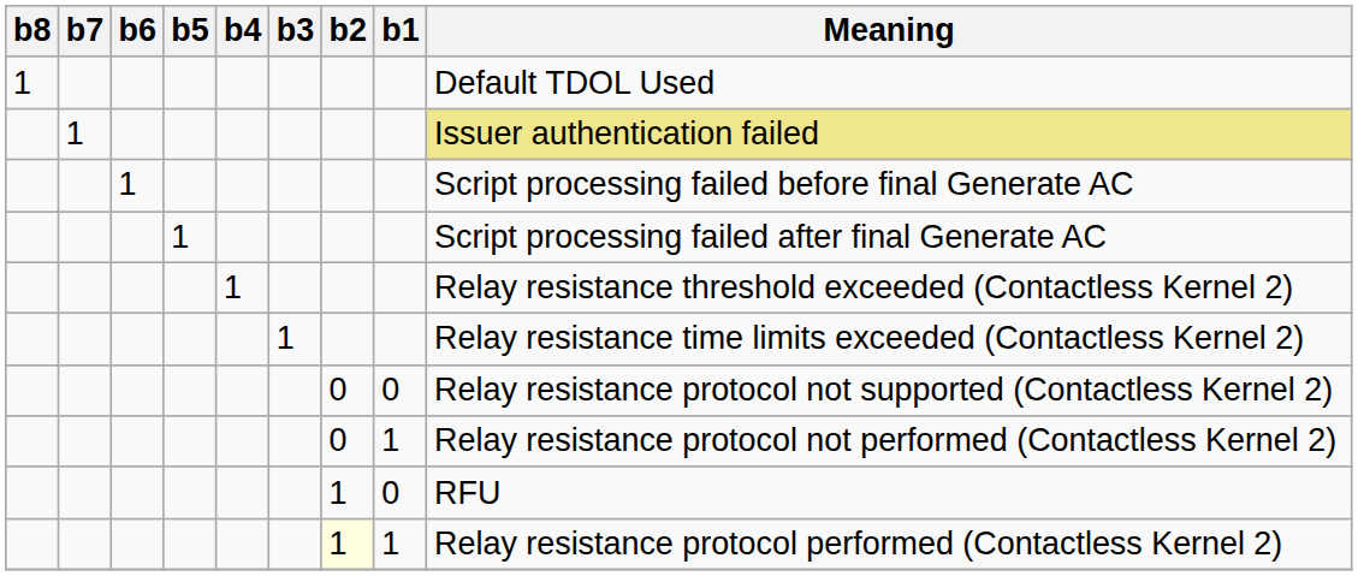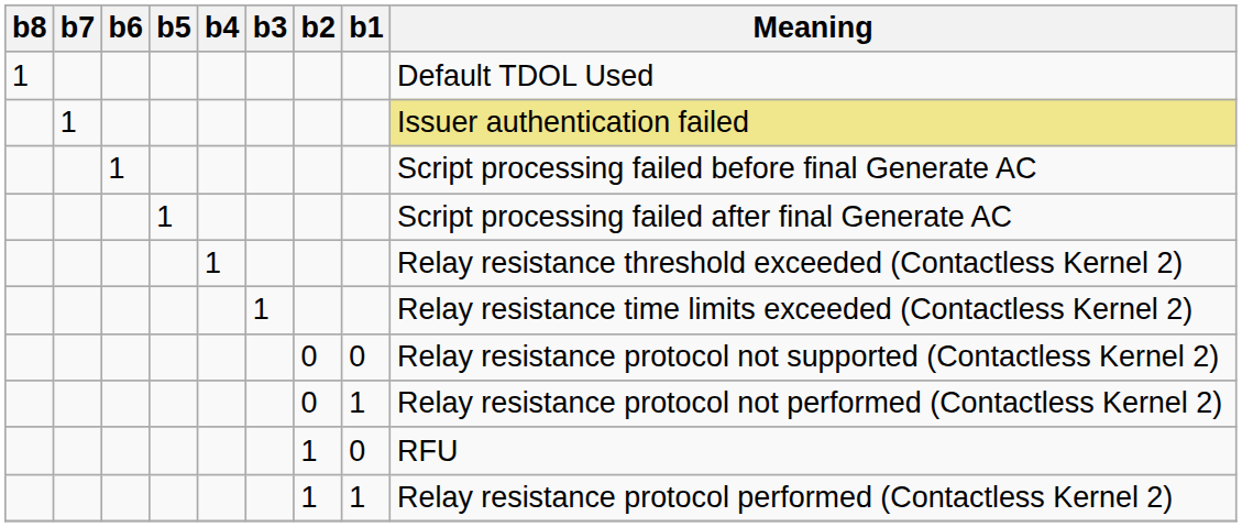row 11 | b2: lightyellow background -> no background
